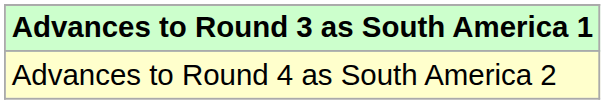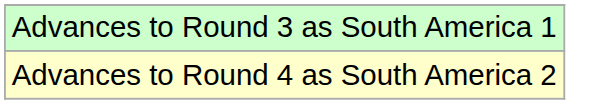row 1 | column 1: bold -> normal
